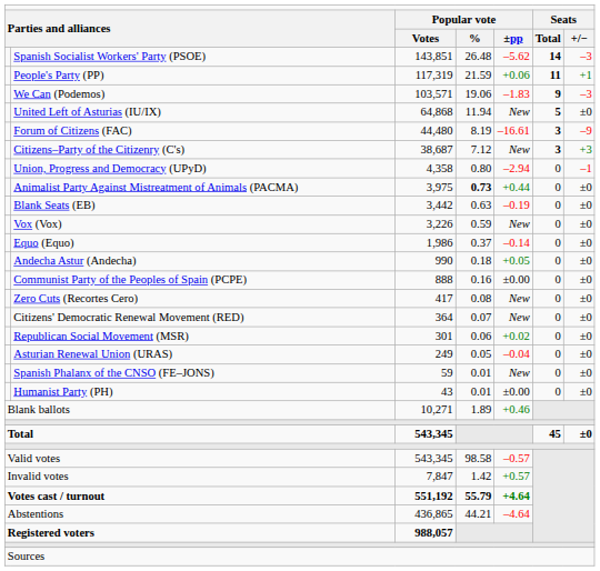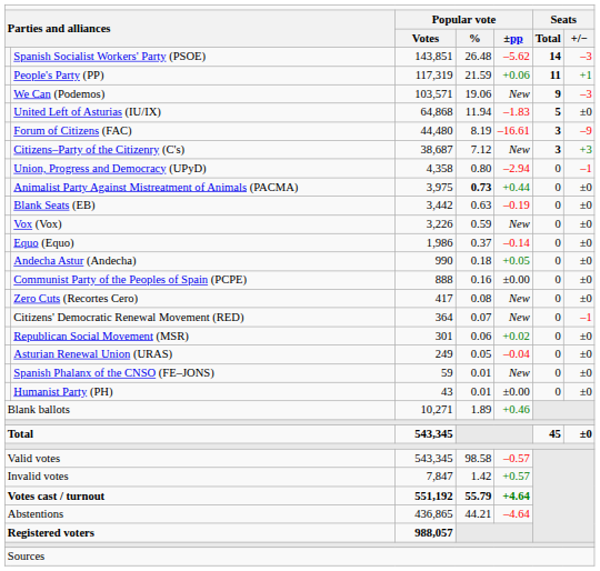We Can (Podemos) | column 5: –1.83 -> New
United Left of Asturias (IU/IX) | column 5: New -> –1.83
Citizens' Democratic Renewal Movement (RED) | column 7: ±0 -> –1
